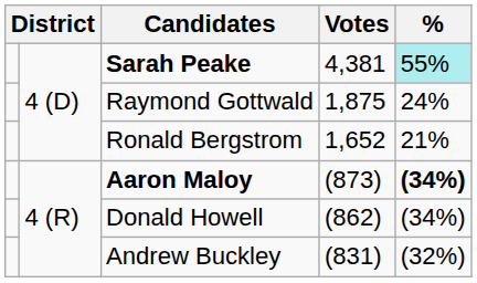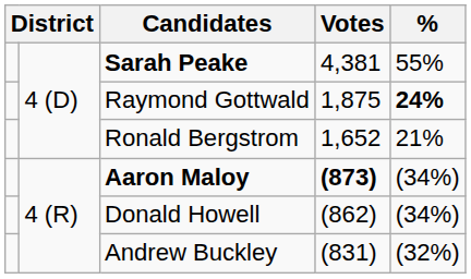Sarah Peake | %: paleturquoise background -> no background
Raymond Gottwald | %: normal -> bold
Aaron Maloy | Votes: normal -> bold
Aaron Maloy | %: bold -> normal
